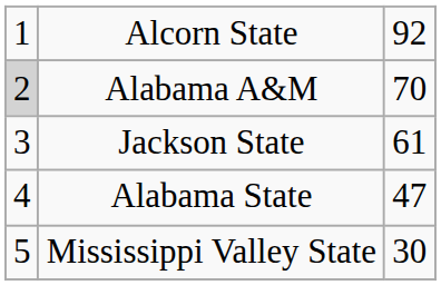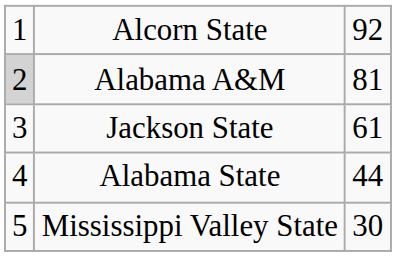Alabama A&M | column 3: 70 -> 81
Alabama State | column 3: 47 -> 44
